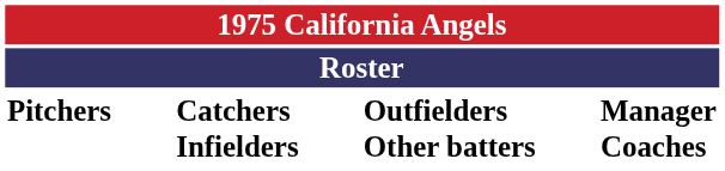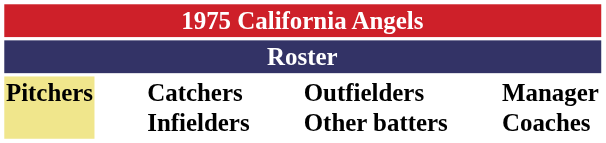Pitchers | column 1: no background -> khaki background
